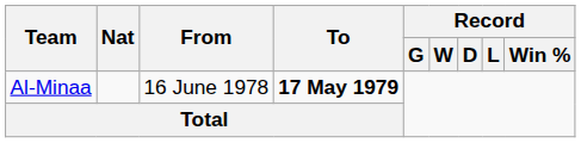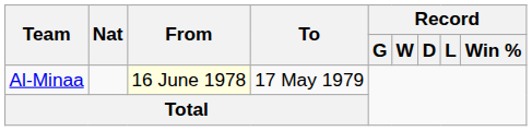Al-Minaa | From: no background -> lightyellow background
Al-Minaa | To: bold -> normal
